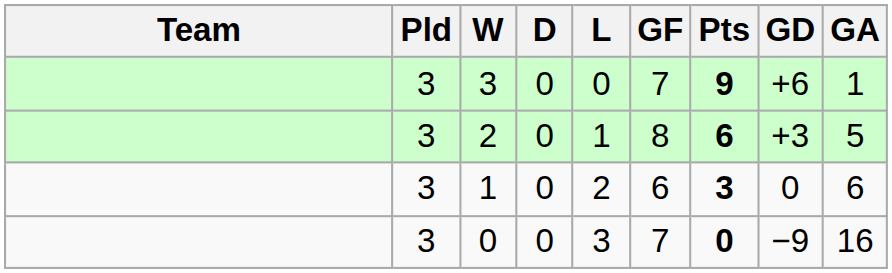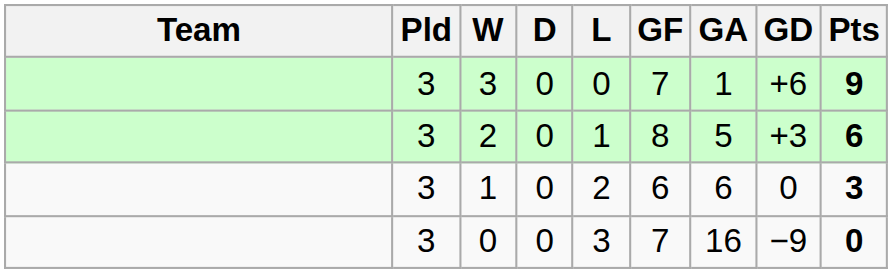columns swapped: GA <-> Pts
